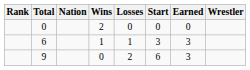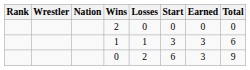columns swapped: Wrestler <-> Total
